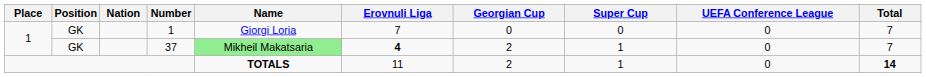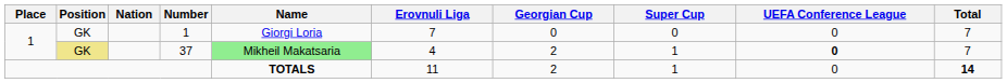37 | Position: no background -> khaki background
37 | Erovnuli Liga: bold -> normal
37 | UEFA Conference League: normal -> bold
